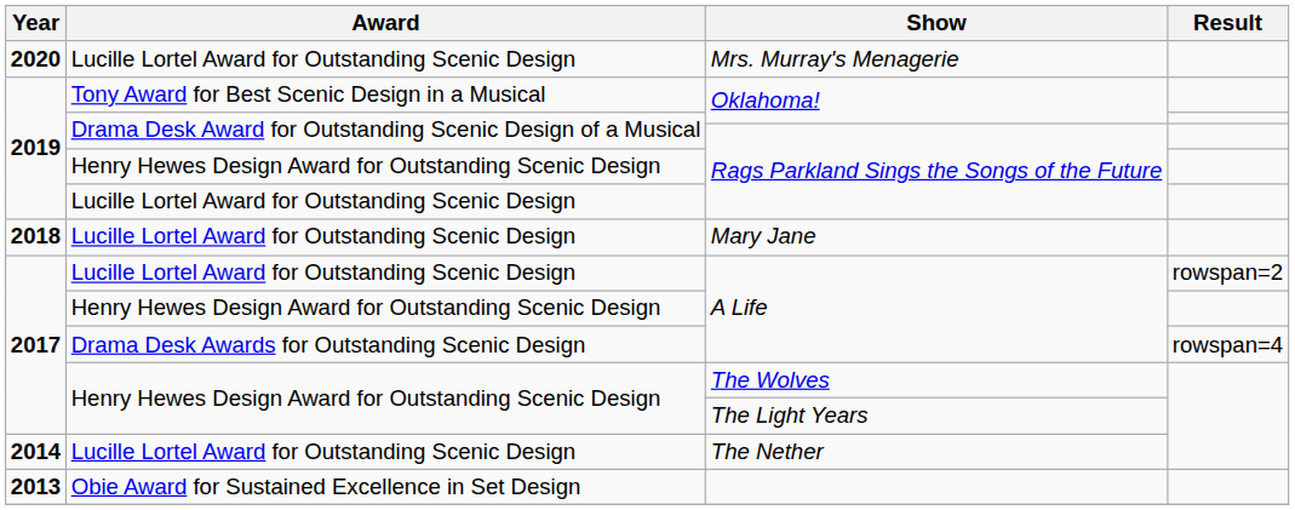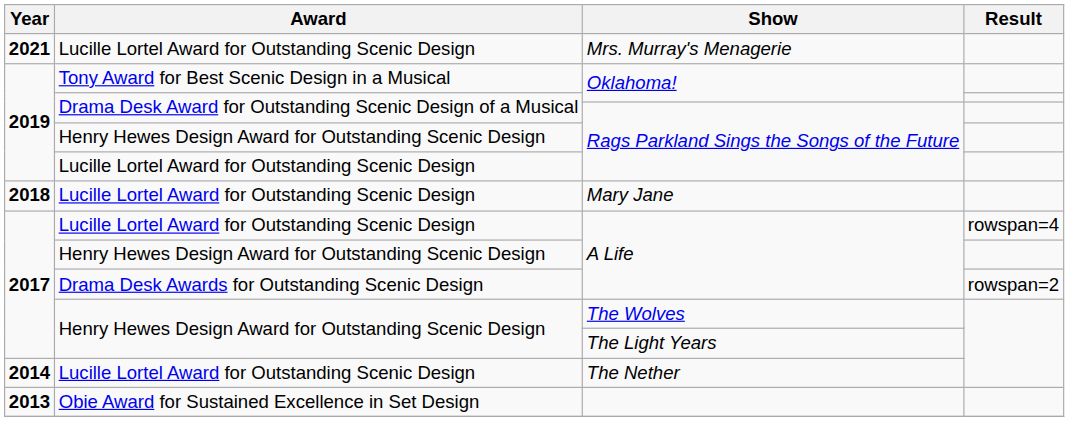Mrs. Murray's Menagerie | Year: 2020 -> 2021
Lucille Lortel Award for Outstanding Scenic Design / A Life | Result: rowspan=2 -> rowspan=4
Drama Desk Awards for Outstanding Scenic Design / A Life | Result: rowspan=4 -> rowspan=2
